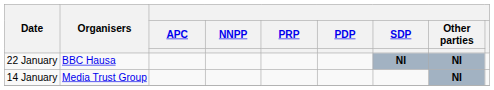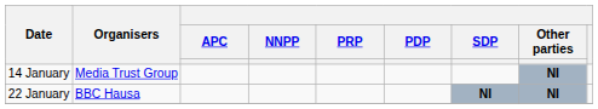rows swapped: 14 January <-> 22 January
